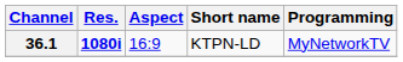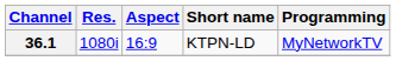36.1 | Res.: bold -> normal
